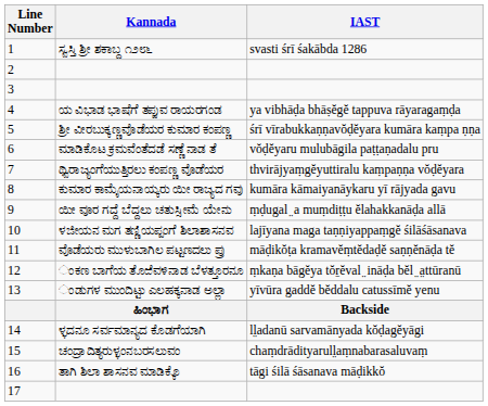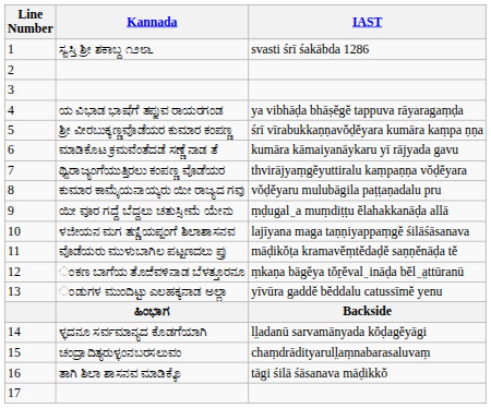6 | IAST: vŏḍĕyaru mulubāgila paṭṭaṇadalu pru -> kumāra kāmaiyanāykaru yī rājyada gavu
8 | IAST: kumāra kāmaiyanāykaru yī rājyada gavu -> vŏḍĕyaru mulubāgila paṭṭaṇadalu pru
